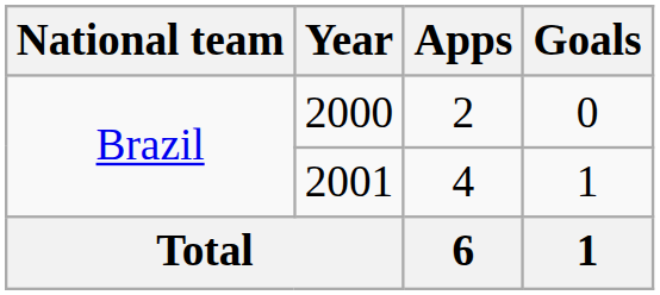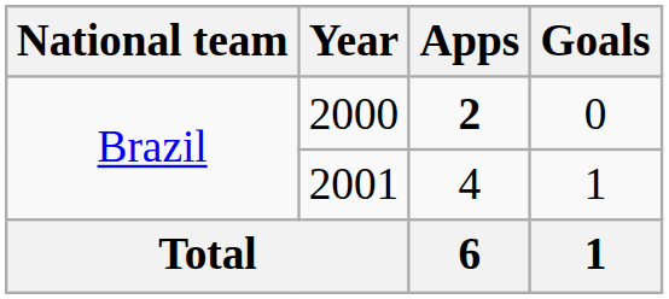2000 | Apps: normal -> bold
